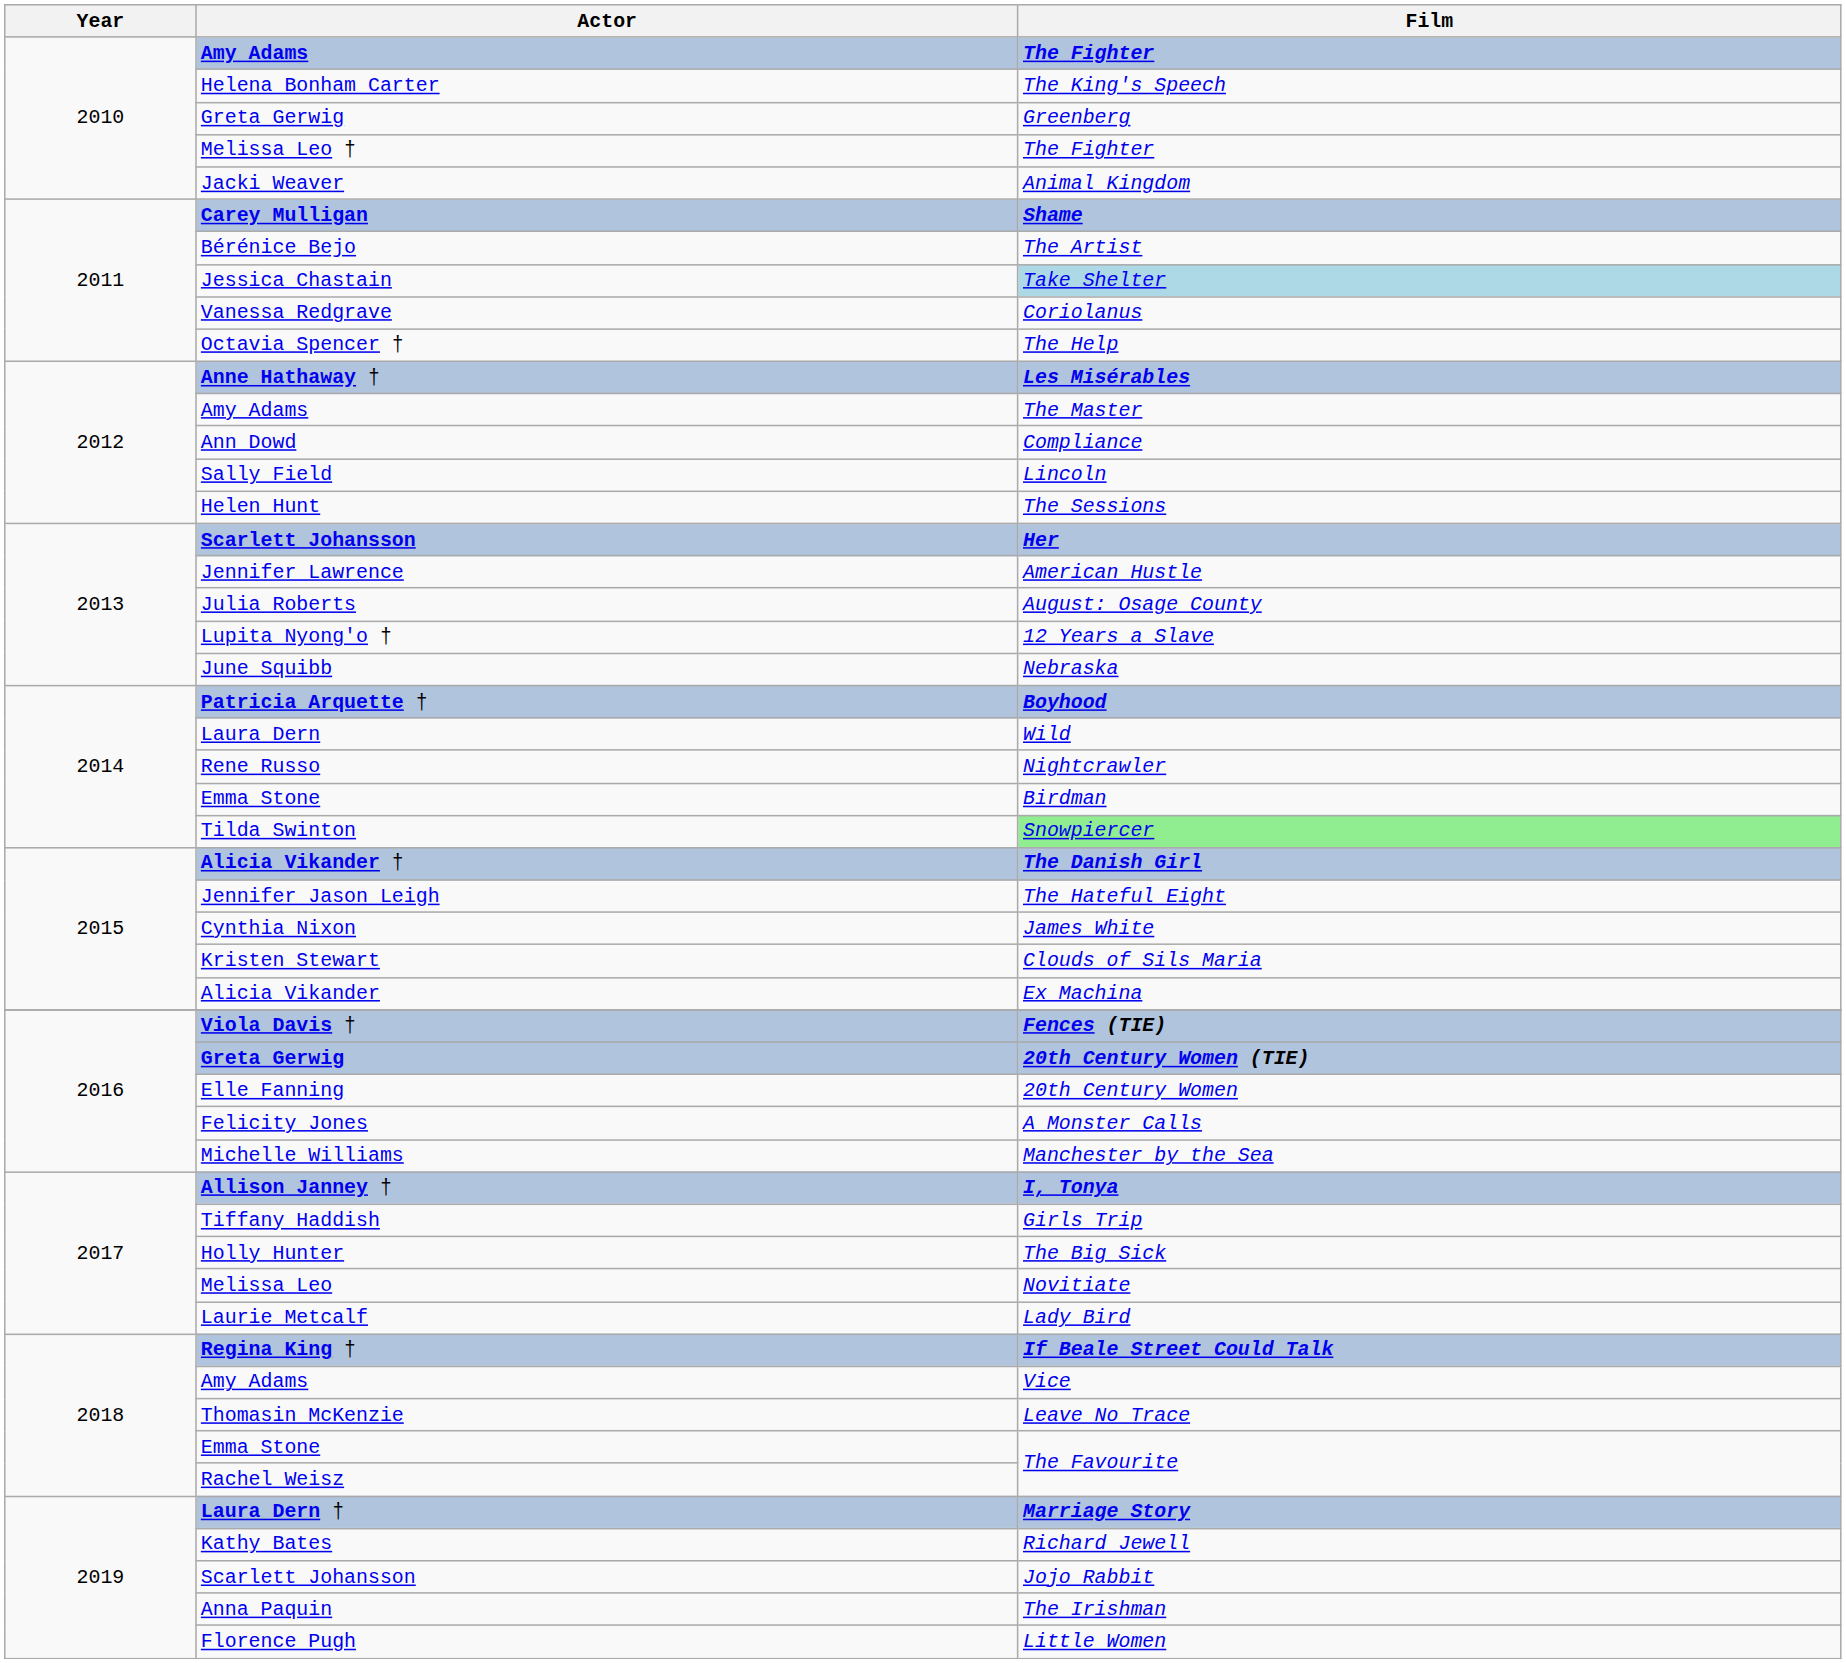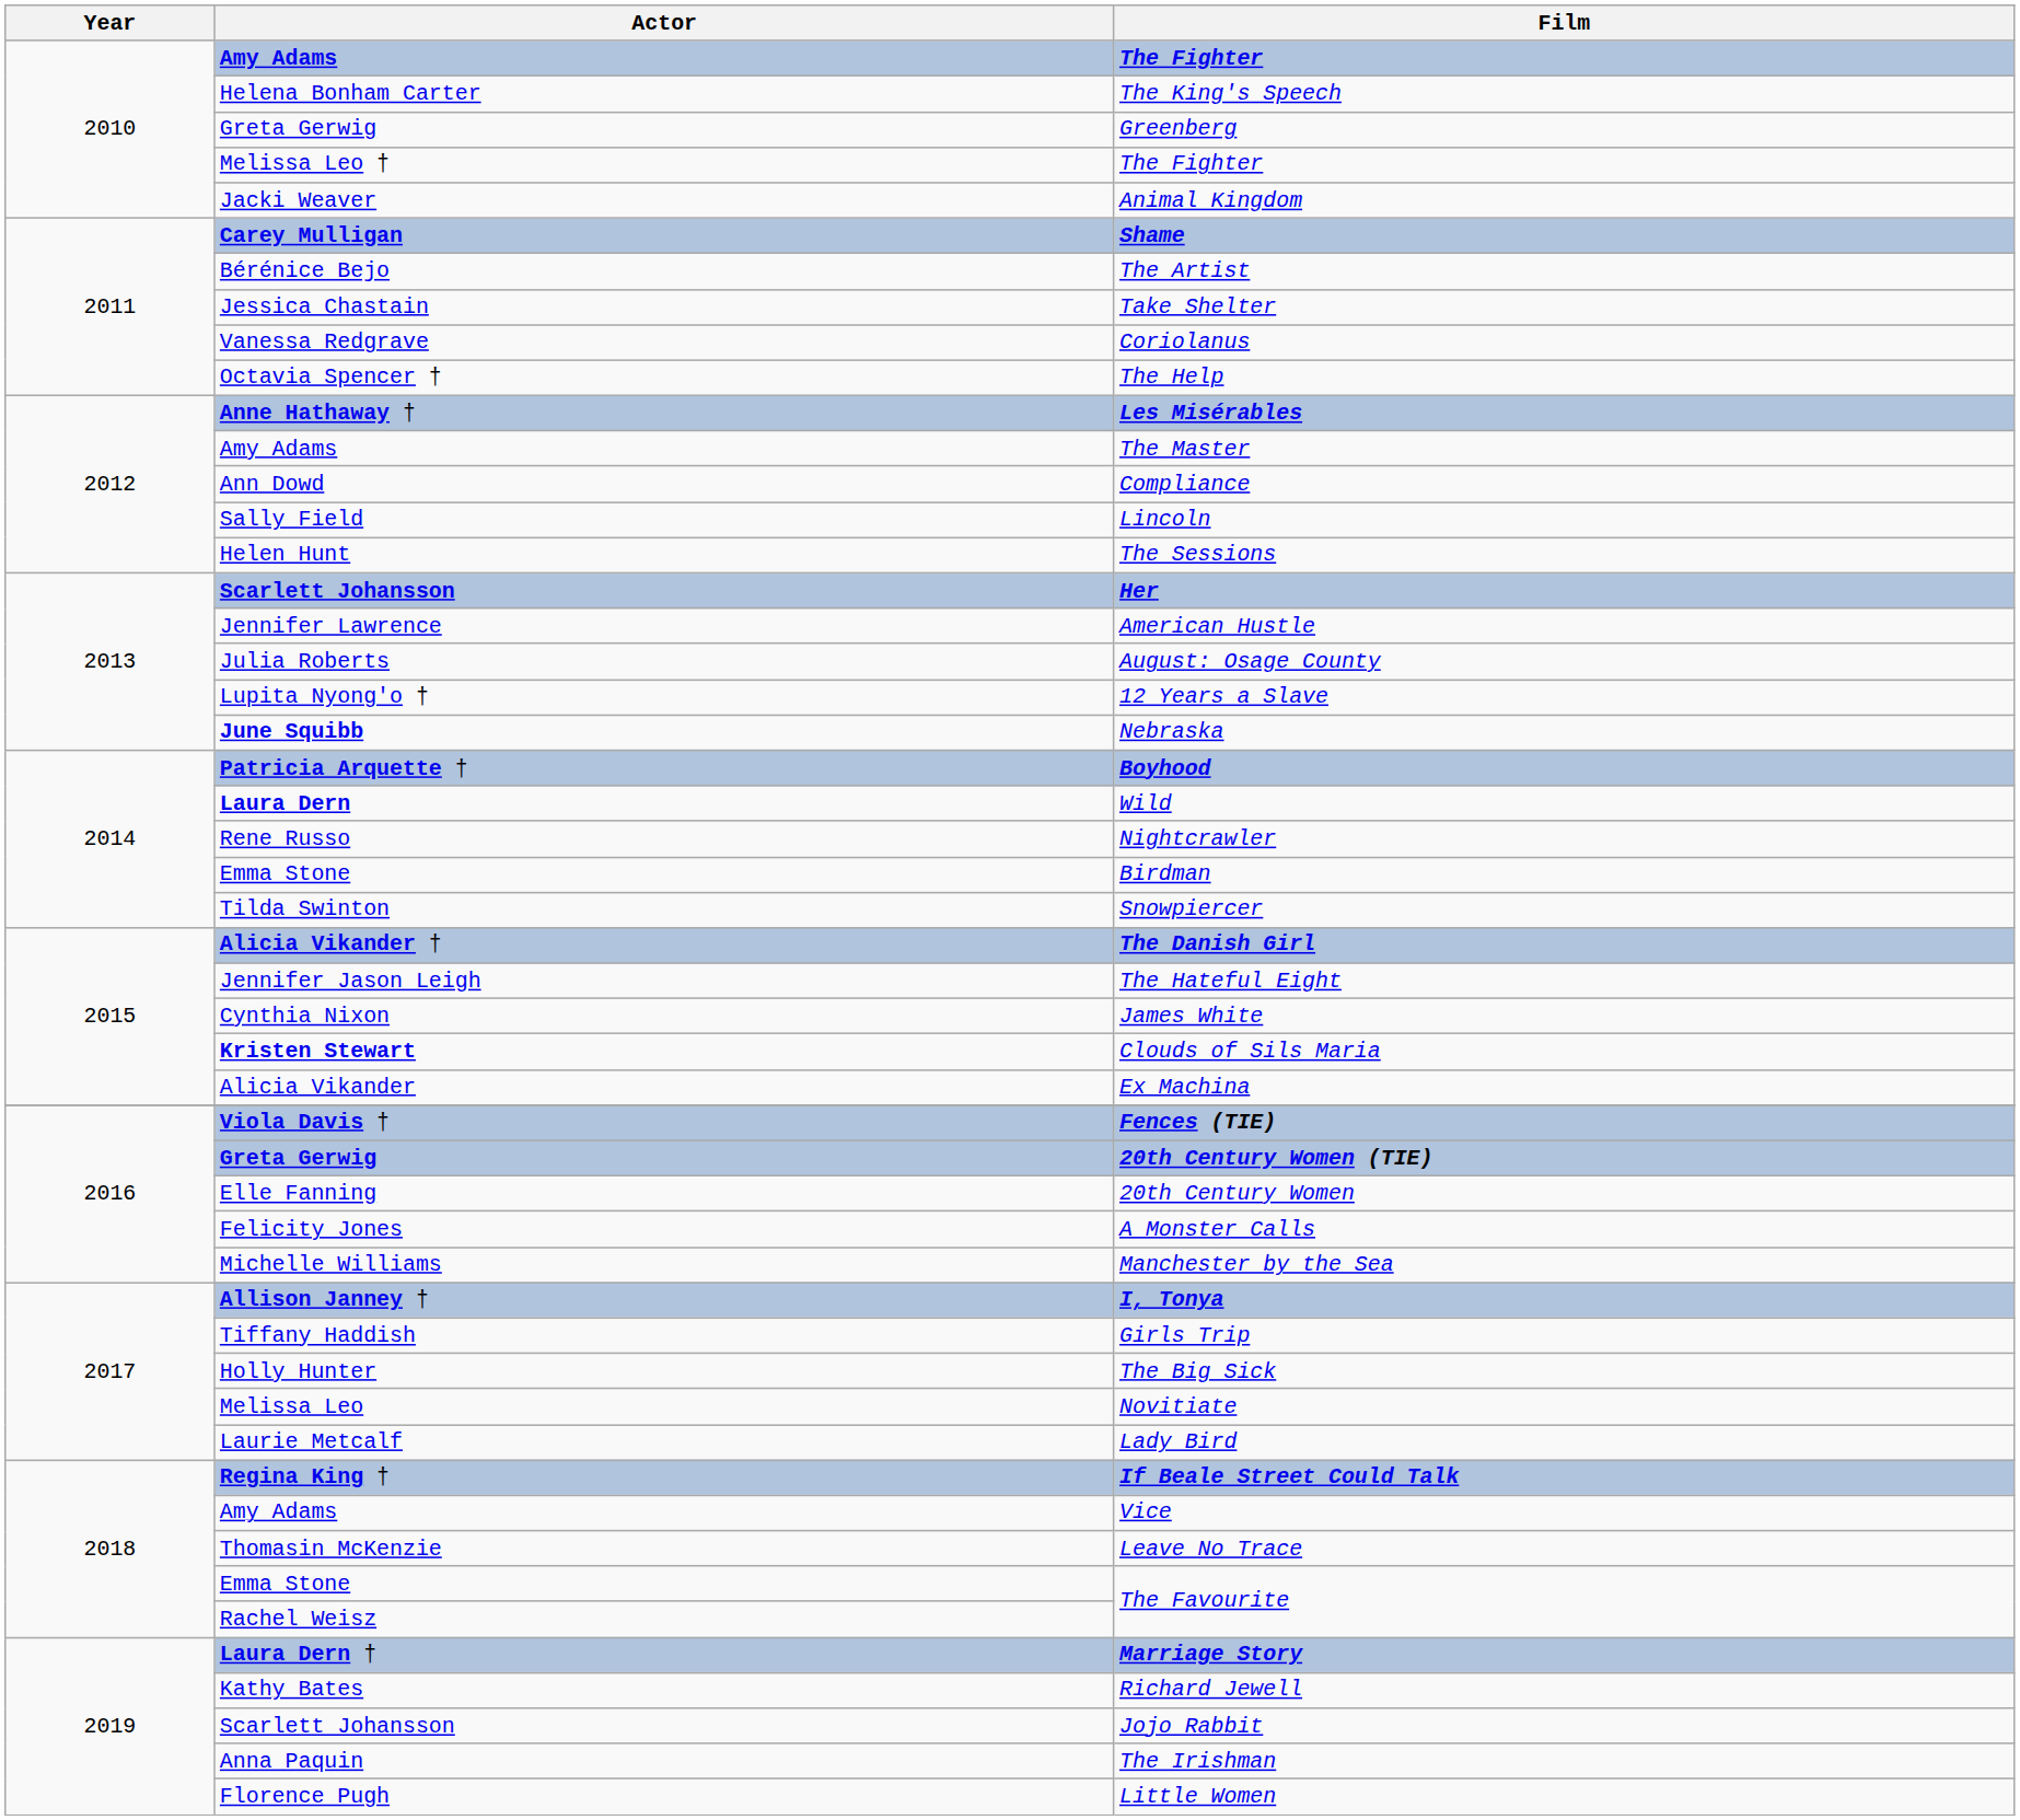Take Shelter | Film: lightblue background -> no background
Nebraska | Actor: normal -> bold
Wild | Actor: normal -> bold
Snowpiercer | Film: lightgreen background -> no background
Clouds of Sils Maria | Actor: normal -> bold
